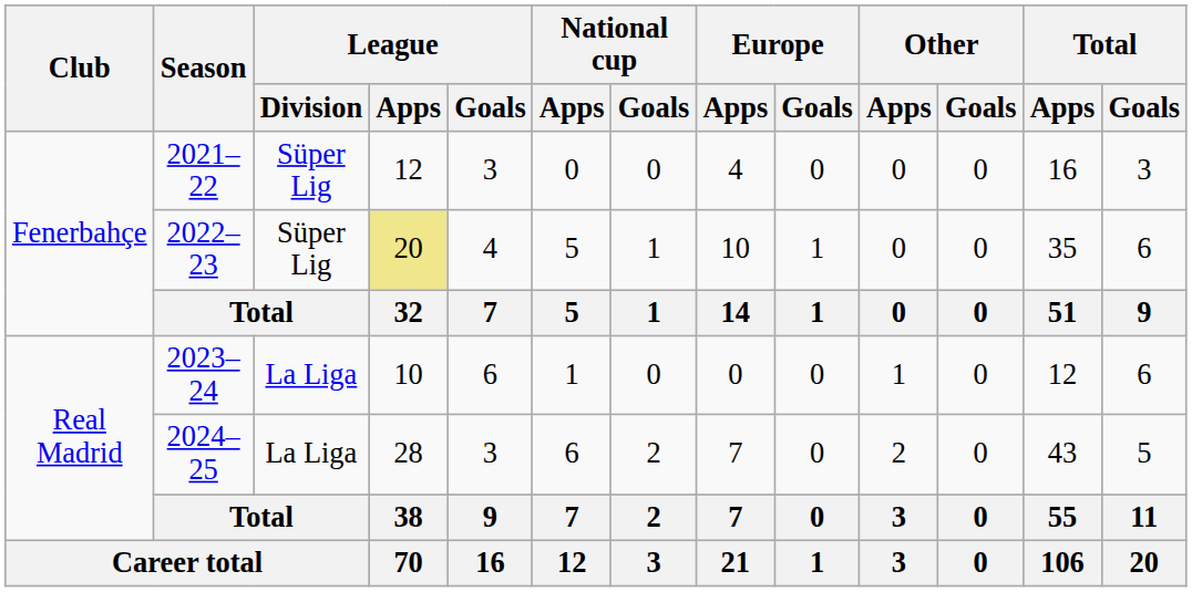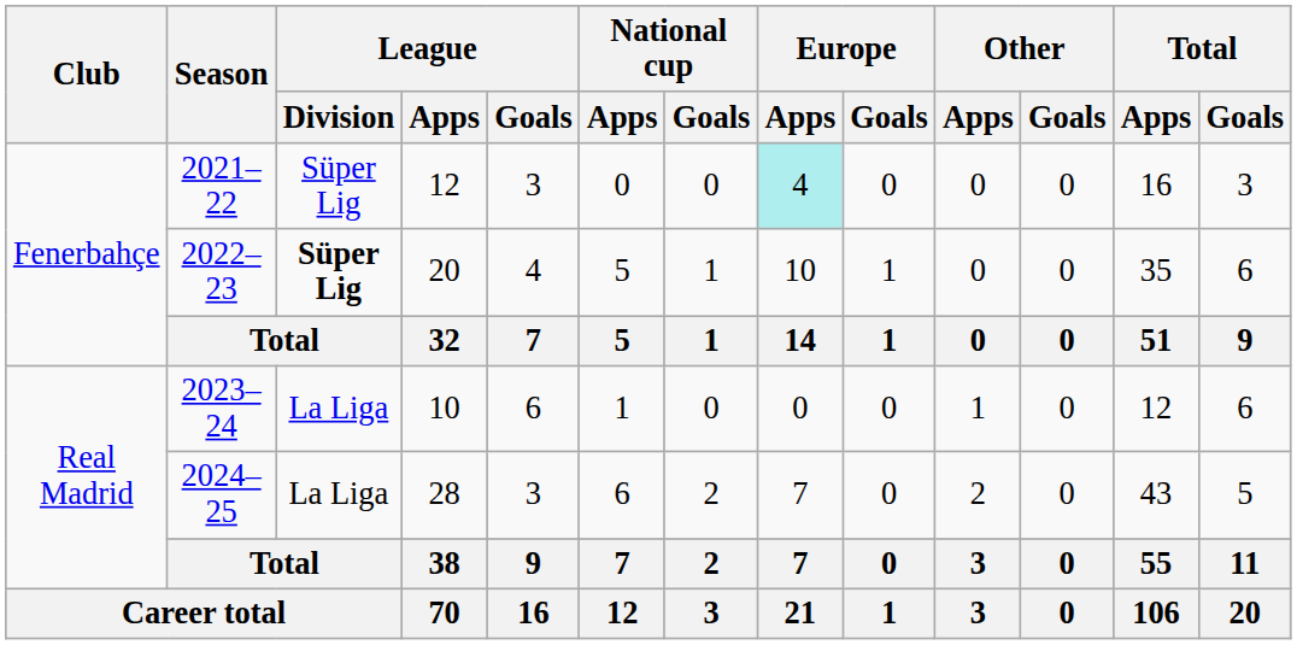2021–22 | Europe / Apps: no background -> paleturquoise background
2022–23 | League / Division: normal -> bold
2022–23 | League / Apps: khaki background -> no background
